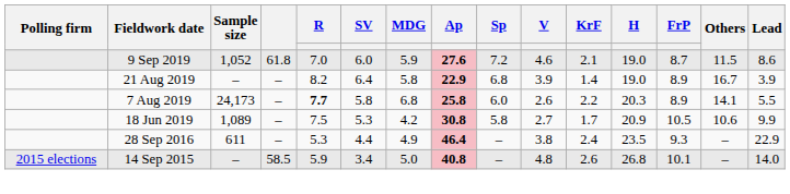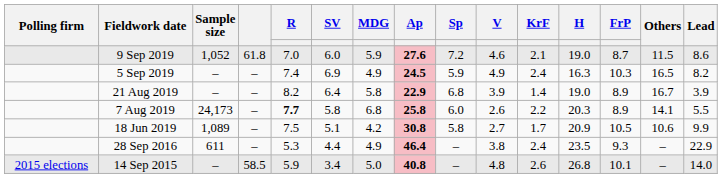+ row: 5 Sep 2019 | – | – | 7.4 | 6.9 | 4.9 | 24.5 | 5.9 | 4.9 | 2.4 | 16.3 | 10.3 | 16.5 | 8.2
18 Jun 2019 | SV: 5.3 -> 5.1
